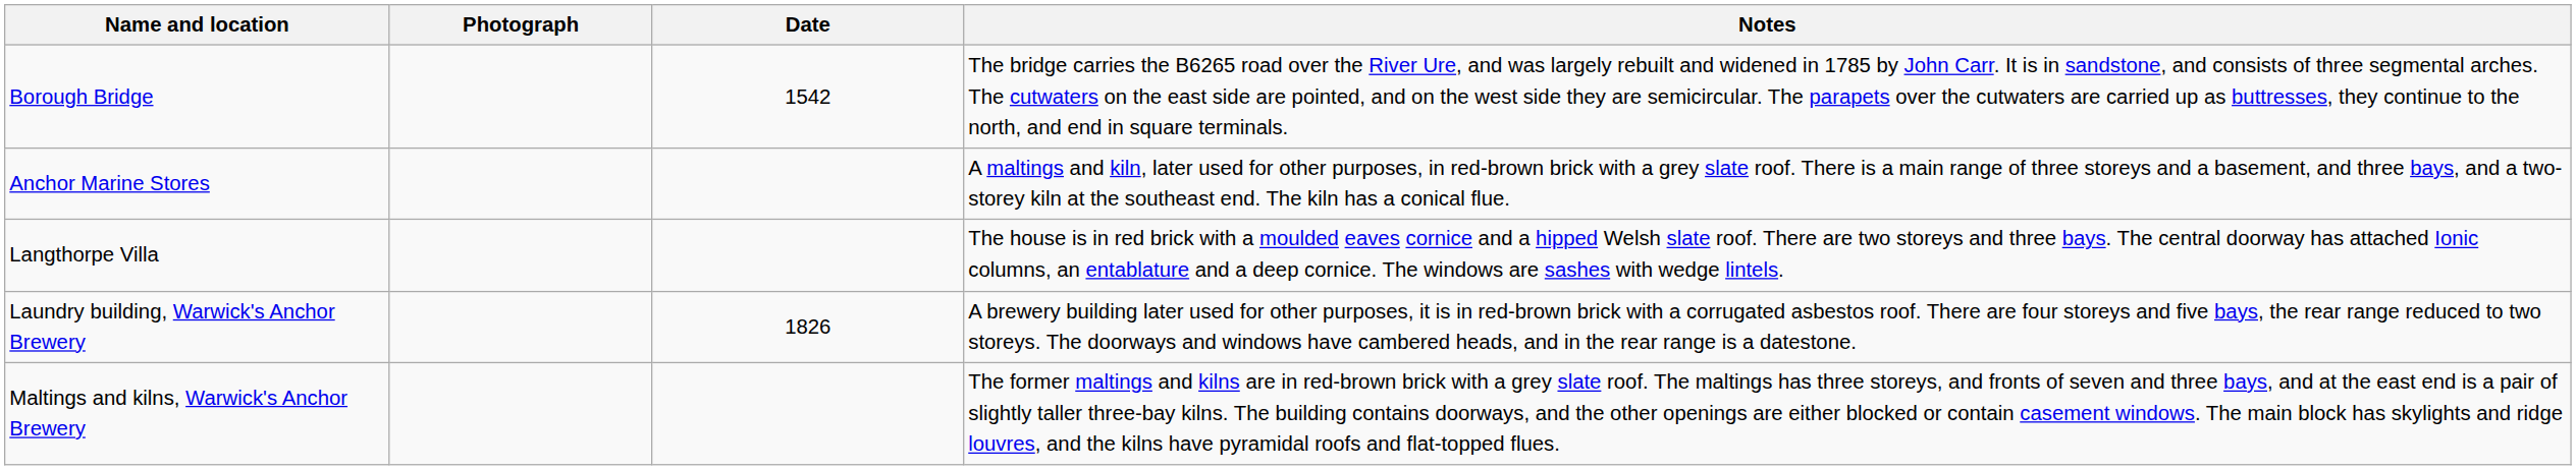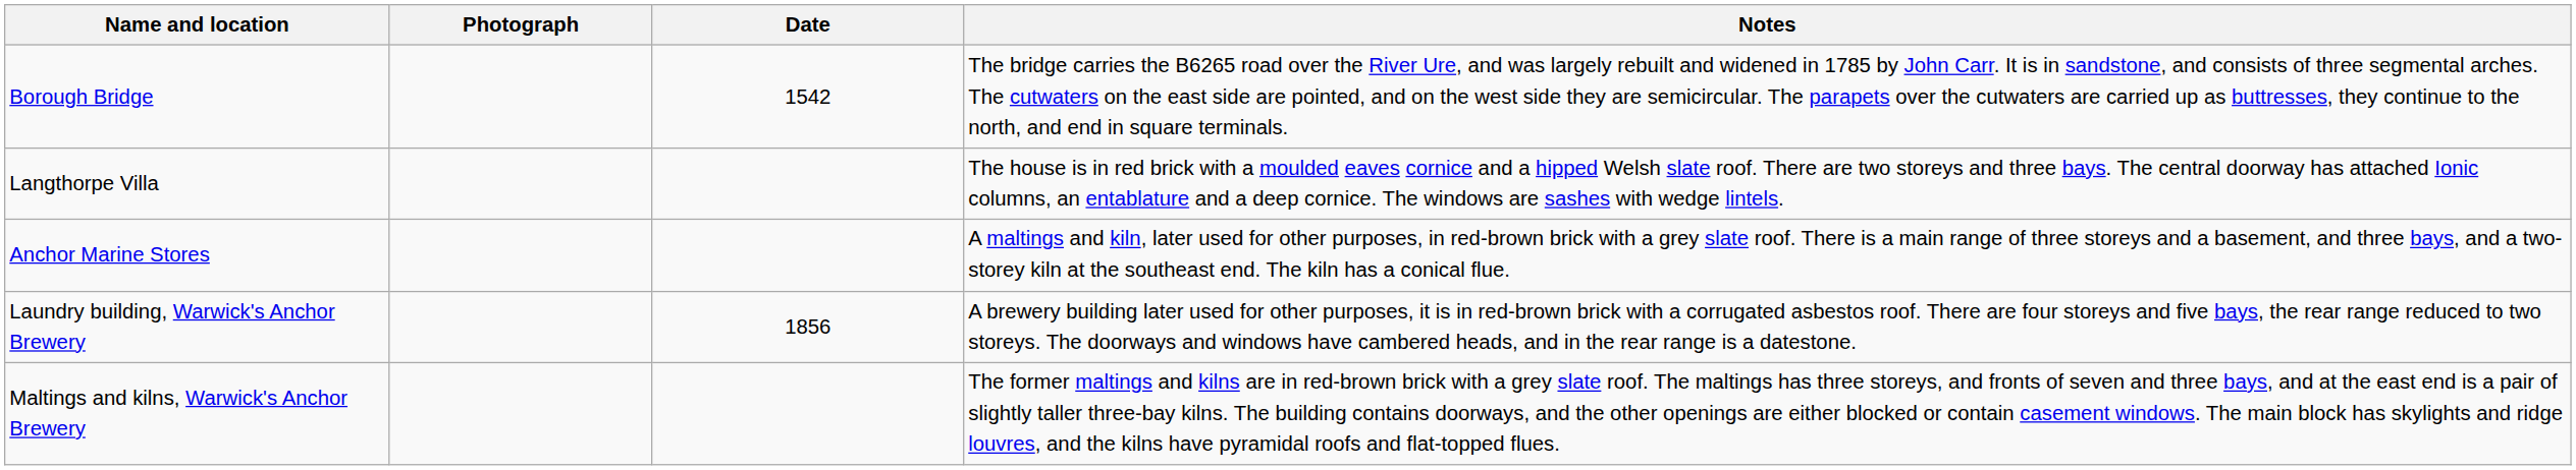rows swapped: Anchor Marine Stores <-> Langthorpe Villa
Laundry building, Warwick's Anchor Brewery | Date: 1826 -> 1856
